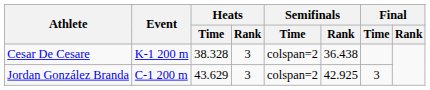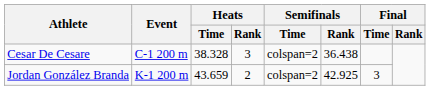Cesar De Cesare | Event: K-1 200 m -> C-1 200 m
Jordan González Branda | Event: C-1 200 m -> K-1 200 m
Jordan González Branda | Heats / Time: 43.629 -> 43.659
Jordan González Branda | Heats / Rank: 3 -> 2
